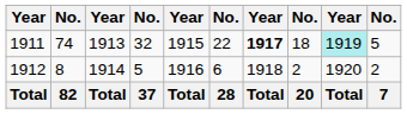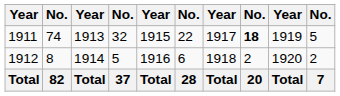1911 | column 7: bold -> normal
1911 | column 8: normal -> bold
1911 | column 9: paleturquoise background -> no background
